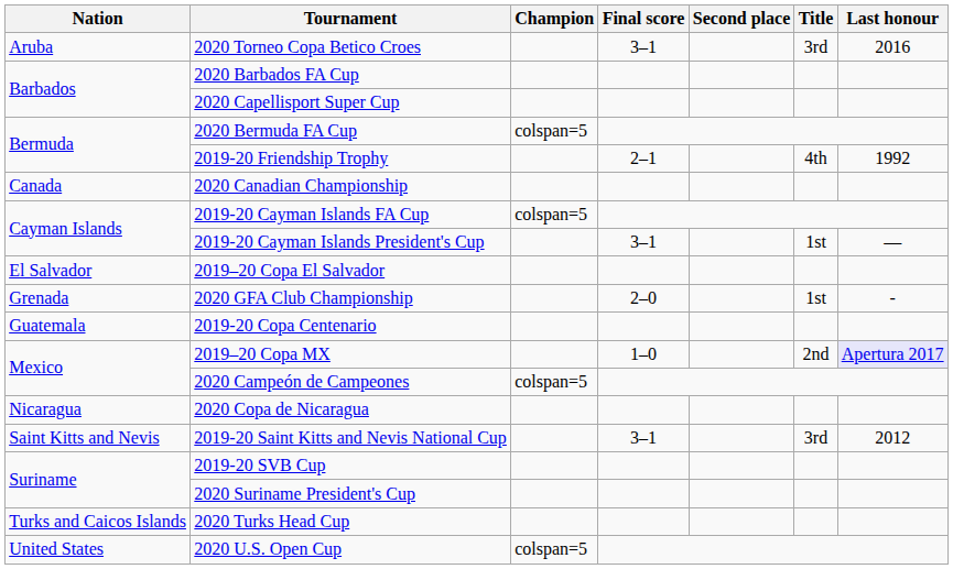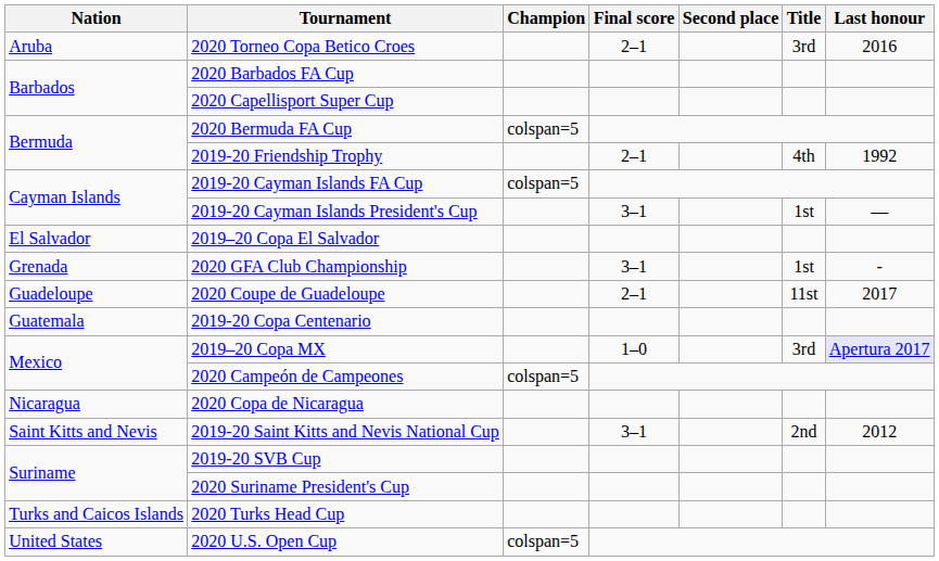2020 Torneo Copa Betico Croes | Final score: 3–1 -> 2–1
- row: Canada | 2020 Canadian Championship
2020 GFA Club Championship | Final score: 2–0 -> 3–1
+ row: Guadeloupe | 2020 Coupe de Guadeloupe | 2–1 | 11st | 2017
2019–20 Copa MX | Title: 2nd -> 3rd
2019-20 Saint Kitts and Nevis National Cup | Title: 3rd -> 2nd
